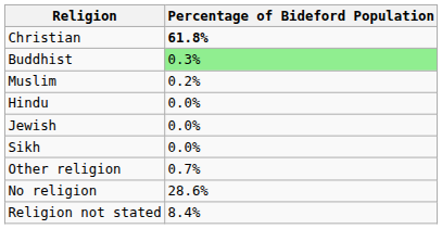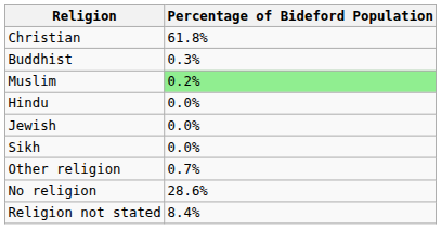Christian | Percentage of Bideford Population: bold -> normal
Buddhist | Percentage of Bideford Population: lightgreen background -> no background
Muslim | Percentage of Bideford Population: no background -> lightgreen background
